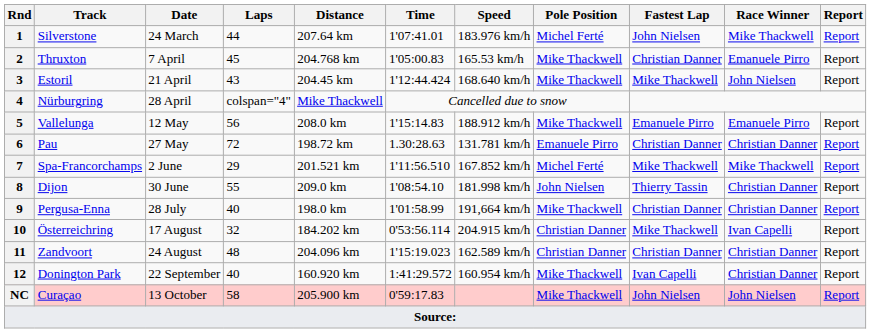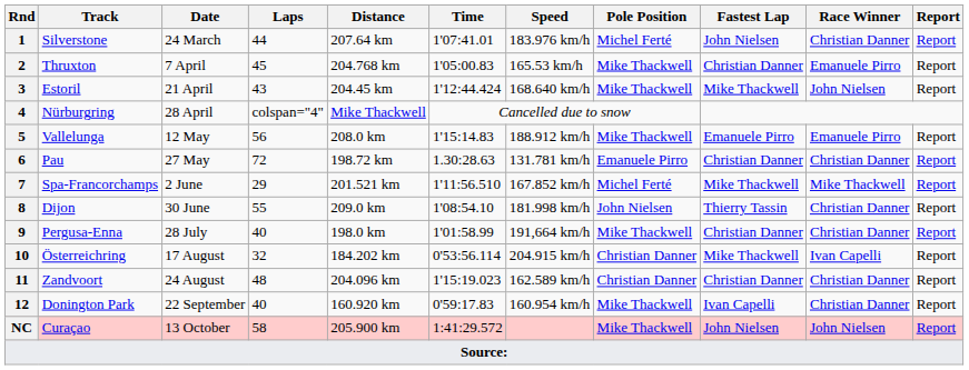1 | Race Winner: Mike Thackwell -> Christian Danner
12 | Time: 1:41:29.572 -> 0'59:17.83
NC | Time: 0'59:17.83 -> 1:41:29.572
